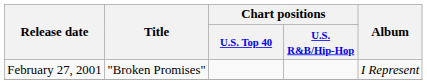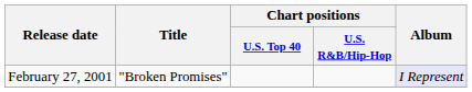February 27, 2001 | Album: no background -> lavender background
